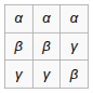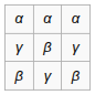row 2 | column 1: β -> γ
row 3 | column 1: γ -> β
